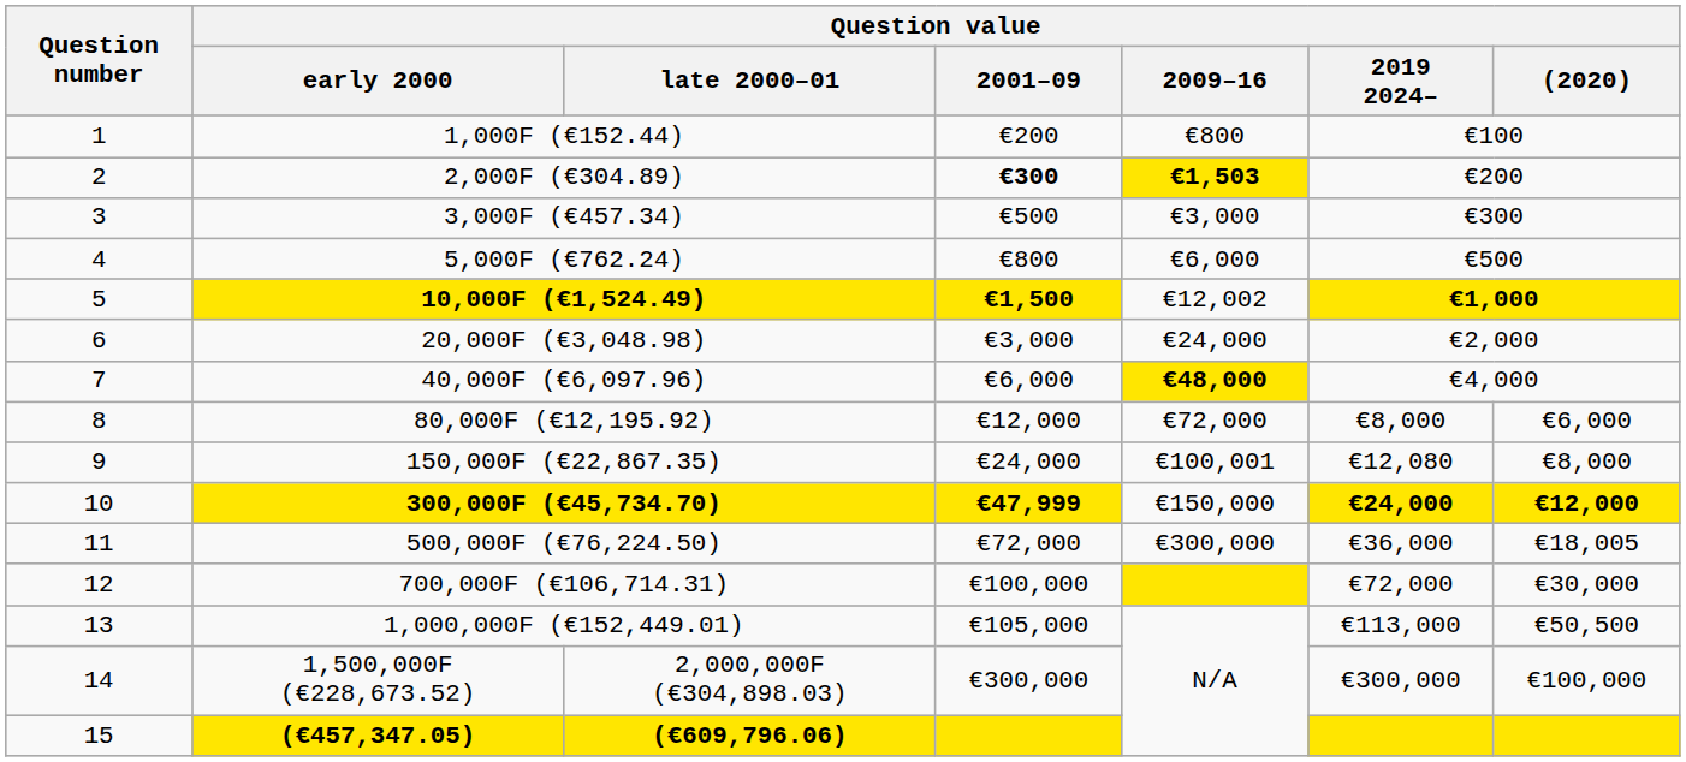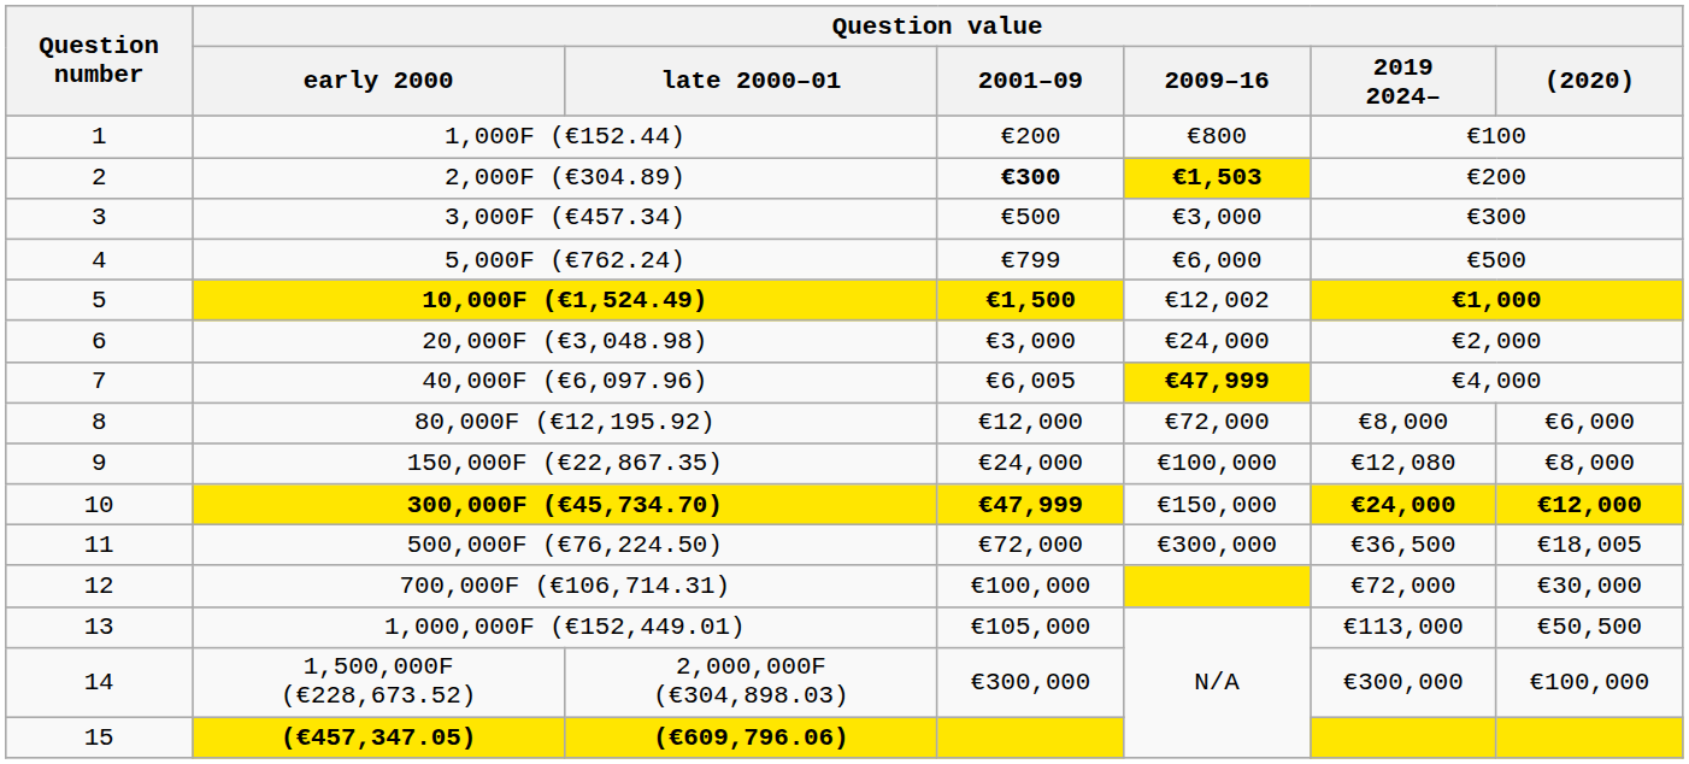4 | Question value / 2001–09: €800 -> €799
7 | Question value / 2001–09: €6,000 -> €6,005
7 | Question value / 2009–16: €48,000 -> €47,999
9 | Question value / 2009–16: €100,001 -> €100,000
11 | Question value / 2019 2024–: €36,000 -> €36,500
